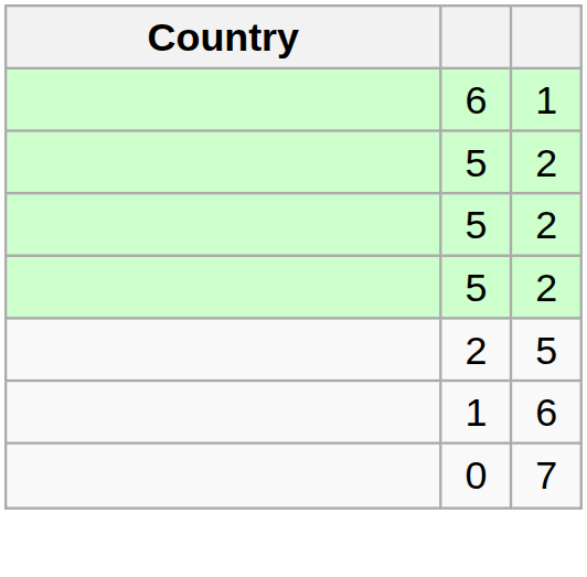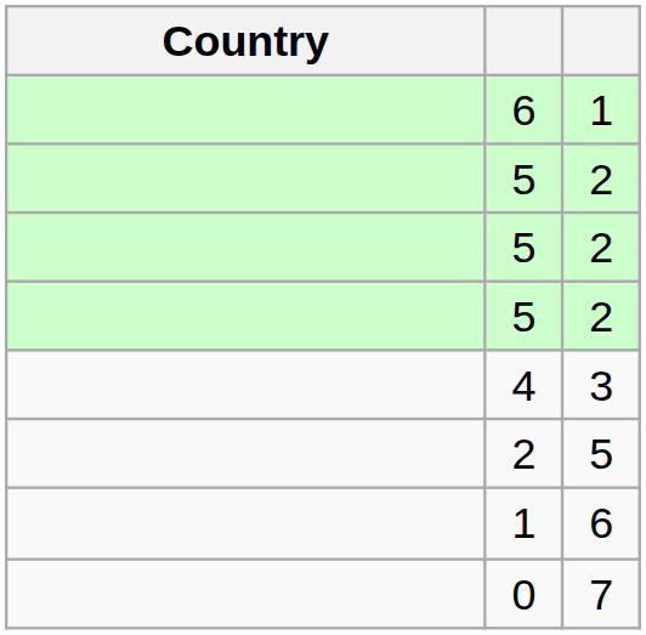+ row: 4 | 3
